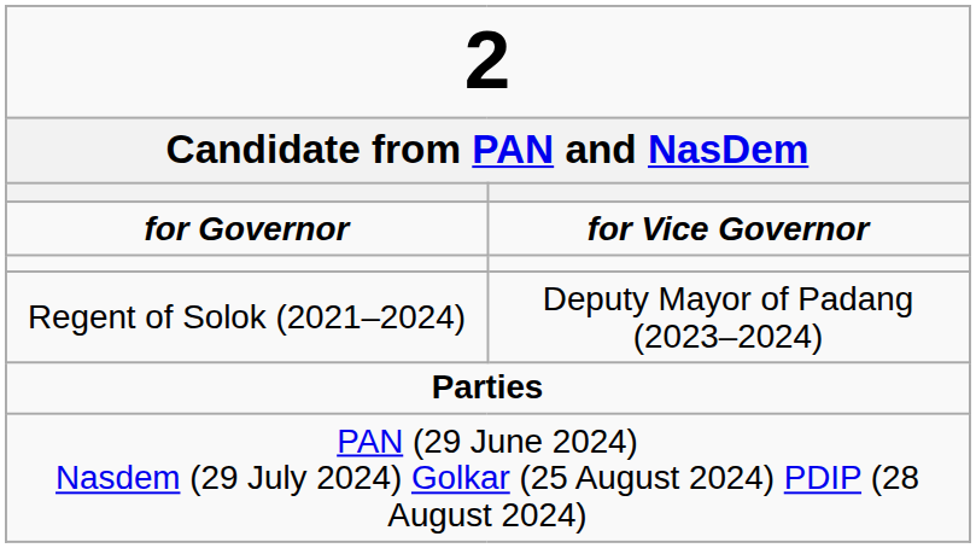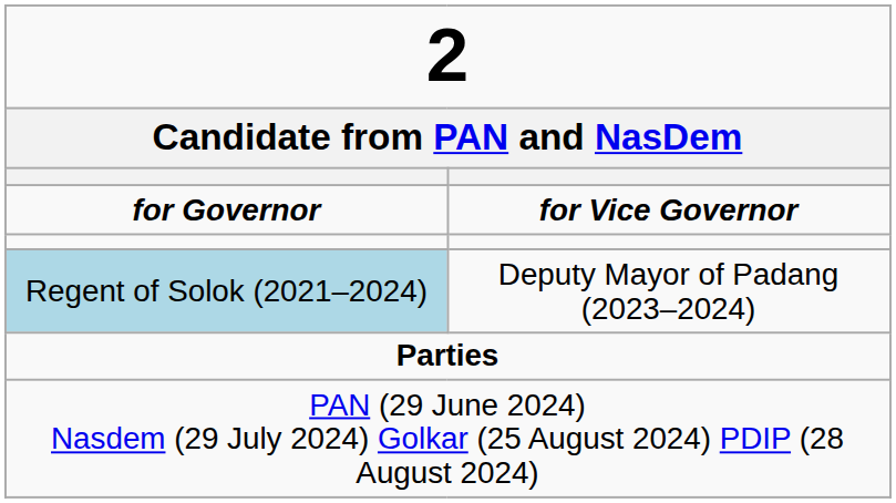row 6 | column 1: no background -> lightblue background
